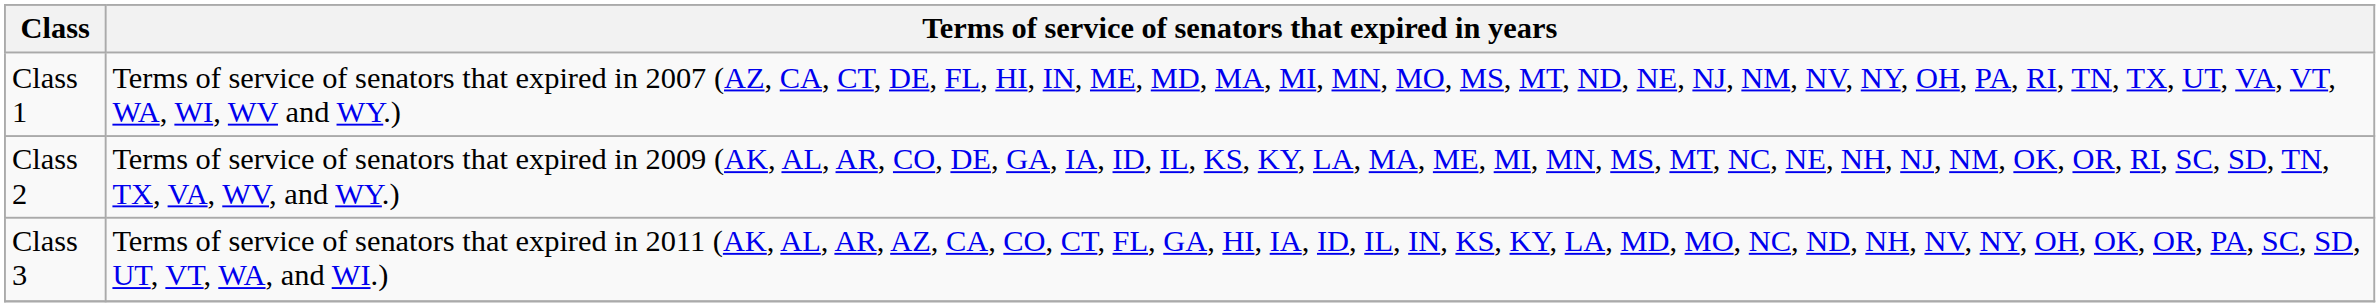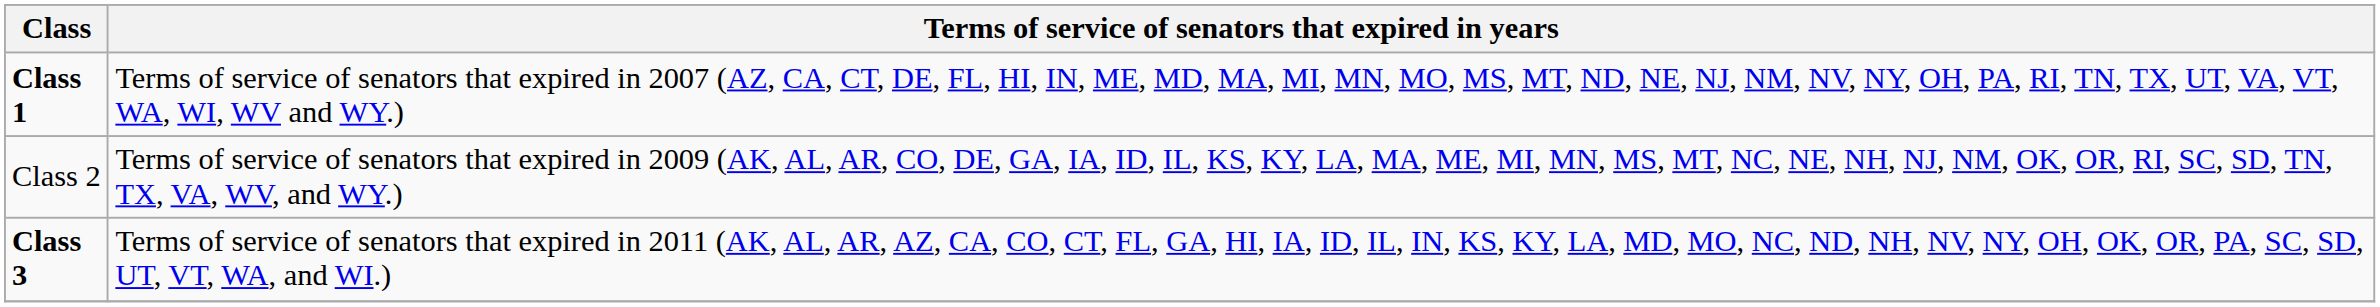Class 1 | Class: normal -> bold
Class 3 | Class: normal -> bold
